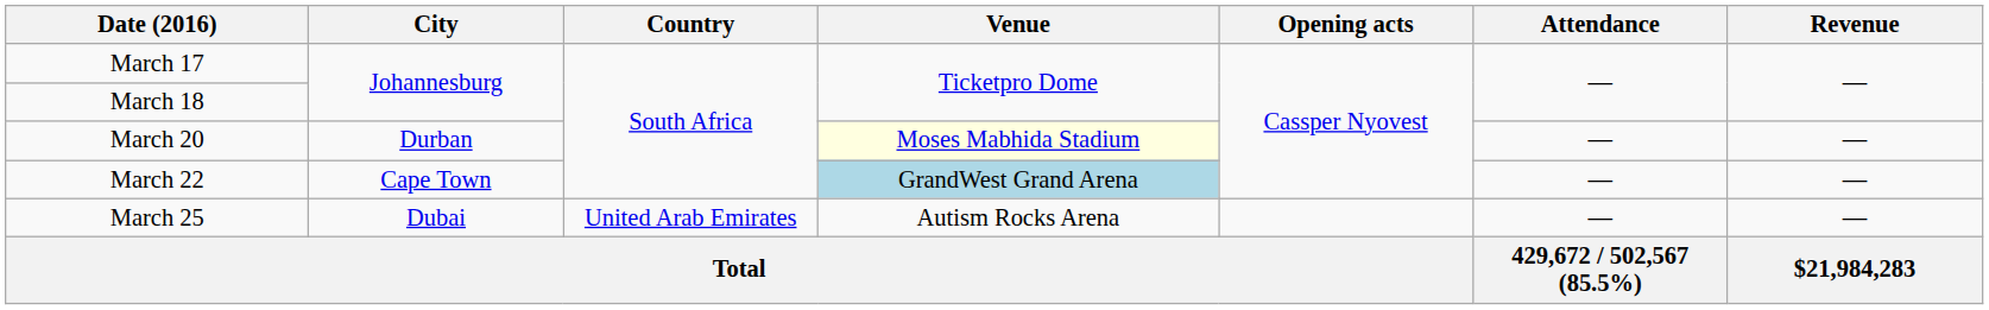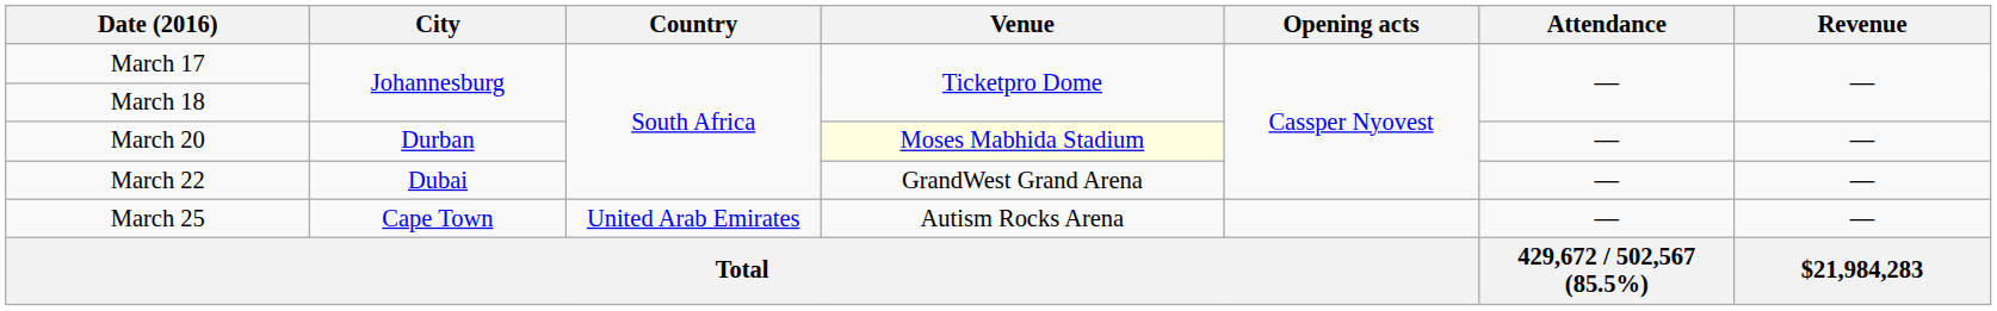March 22 | City: Cape Town -> Dubai
March 22 | Venue: lightblue background -> no background
March 25 | City: Dubai -> Cape Town
